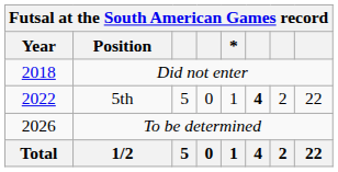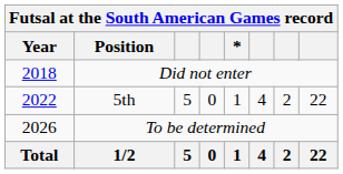5th | column 6: bold -> normal
